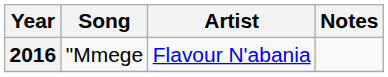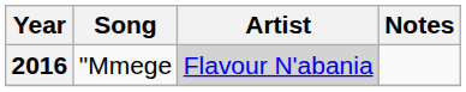2016 | Artist: no background -> lightgrey background
